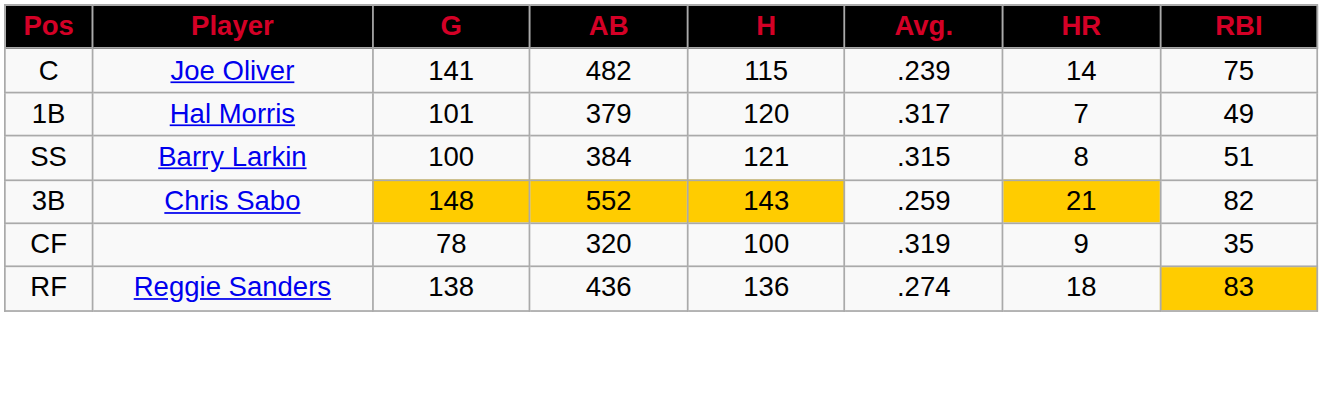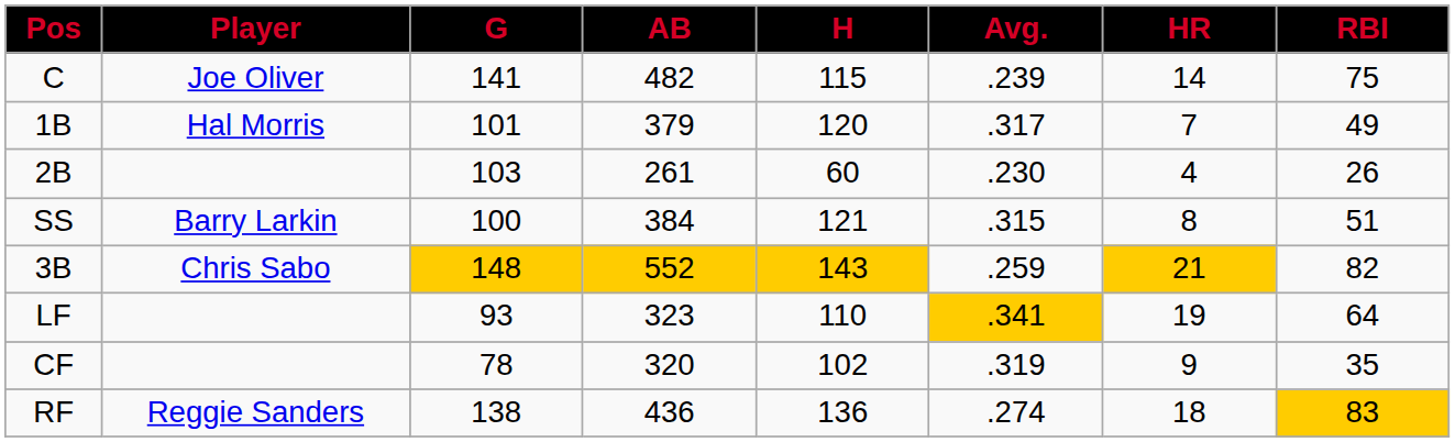+ row: 2B | 103 | 261 | 60 | .230 | 4 | 26
+ row: LF | 93 | 323 | 110 | .341 | 19 | 64
CF | H: 100 -> 102
